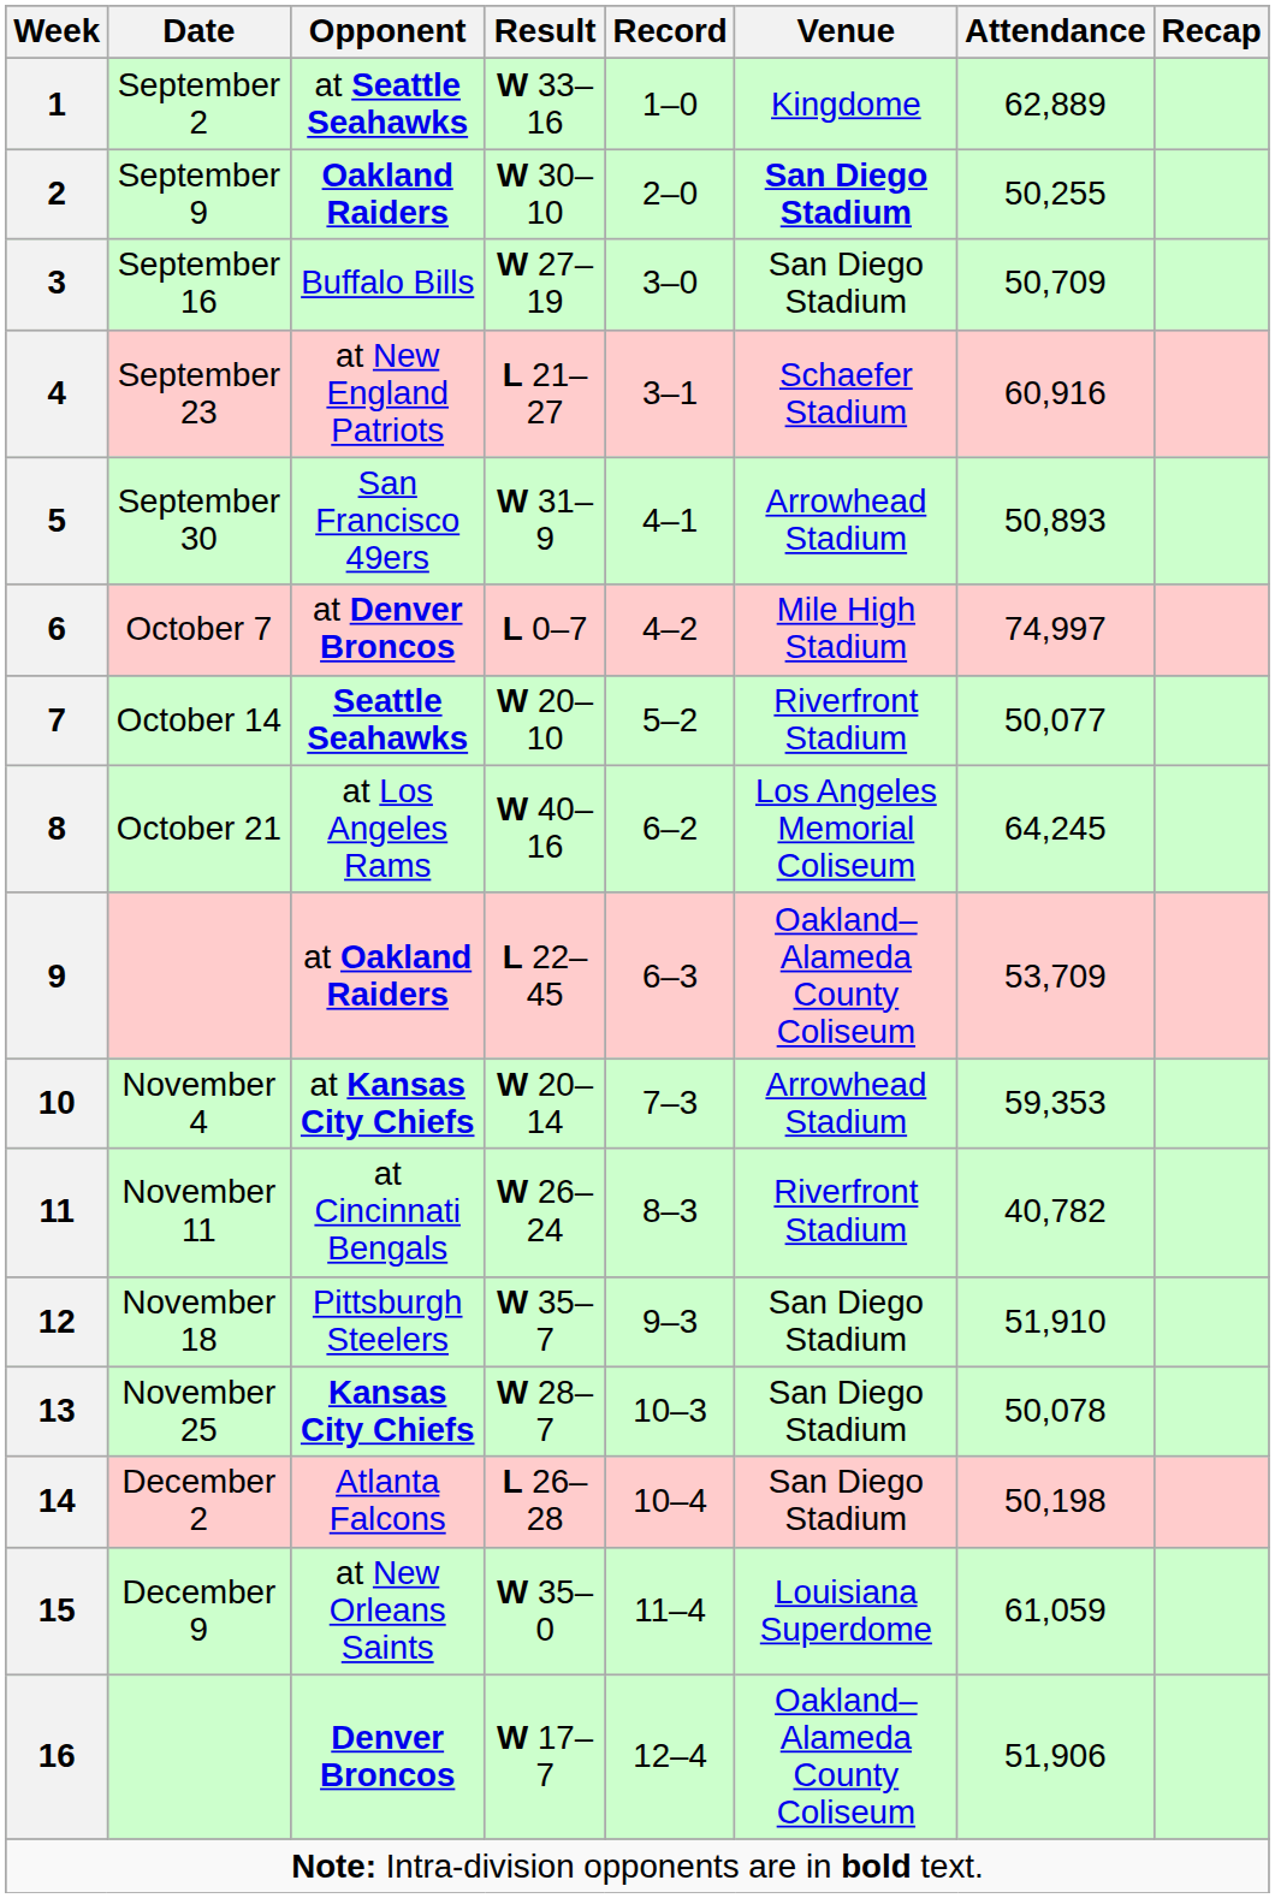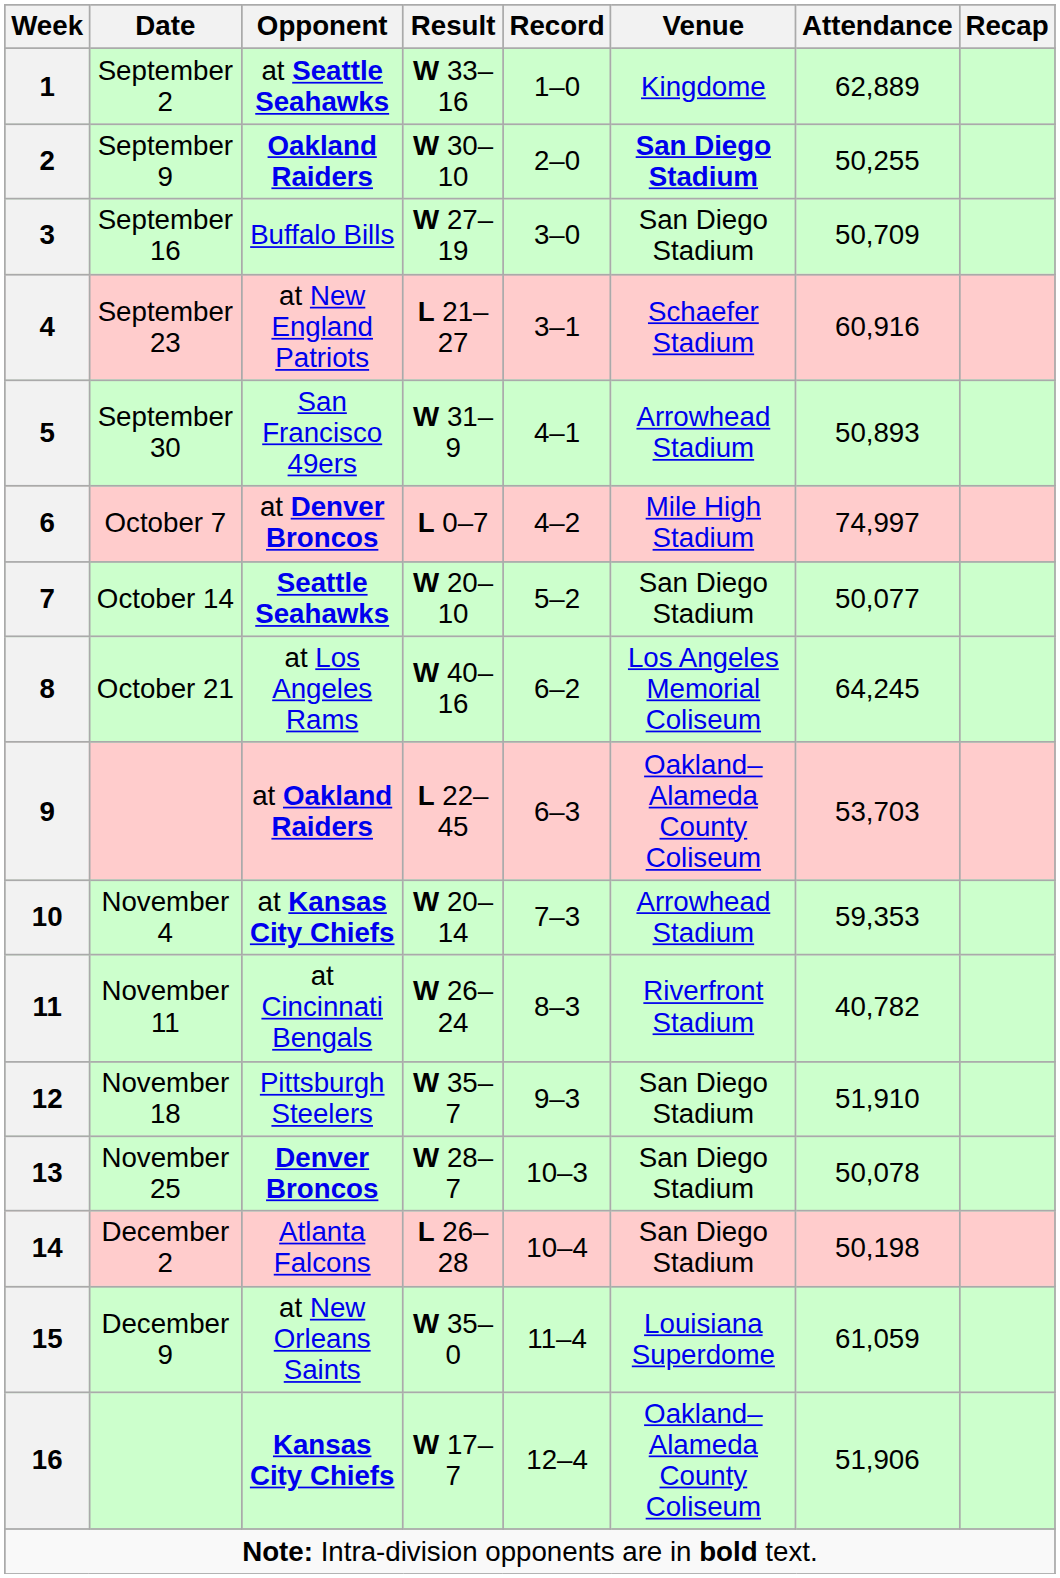7 | Venue: Riverfront Stadium -> San Diego Stadium
9 | Attendance: 53,709 -> 53,703
13 | Opponent: Kansas City Chiefs -> Denver Broncos
16 | Opponent: Denver Broncos -> Kansas City Chiefs
